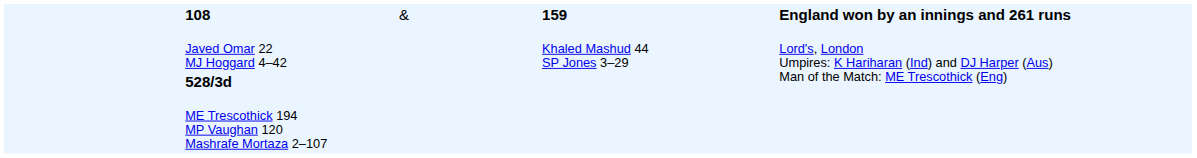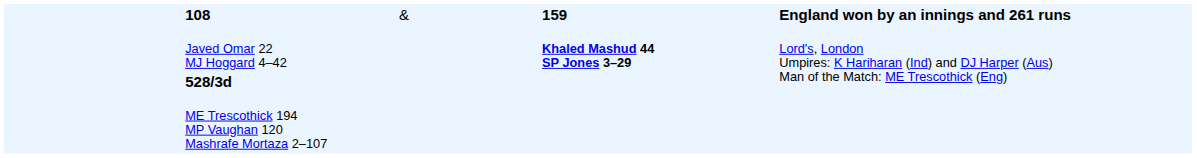Javed Omar 22 MJ Hoggard 4–42 | column 3: normal -> bold
